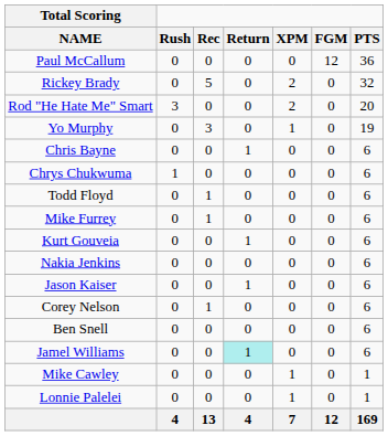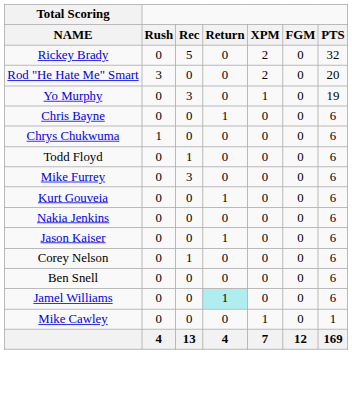- row: Paul McCallum | 0 | 0 | 0 | 0 | 12 | 36
Mike Furrey | Rec: 1 -> 3
- row: Lonnie Palelei | 0 | 0 | 0 | 1 | 0 | 1
